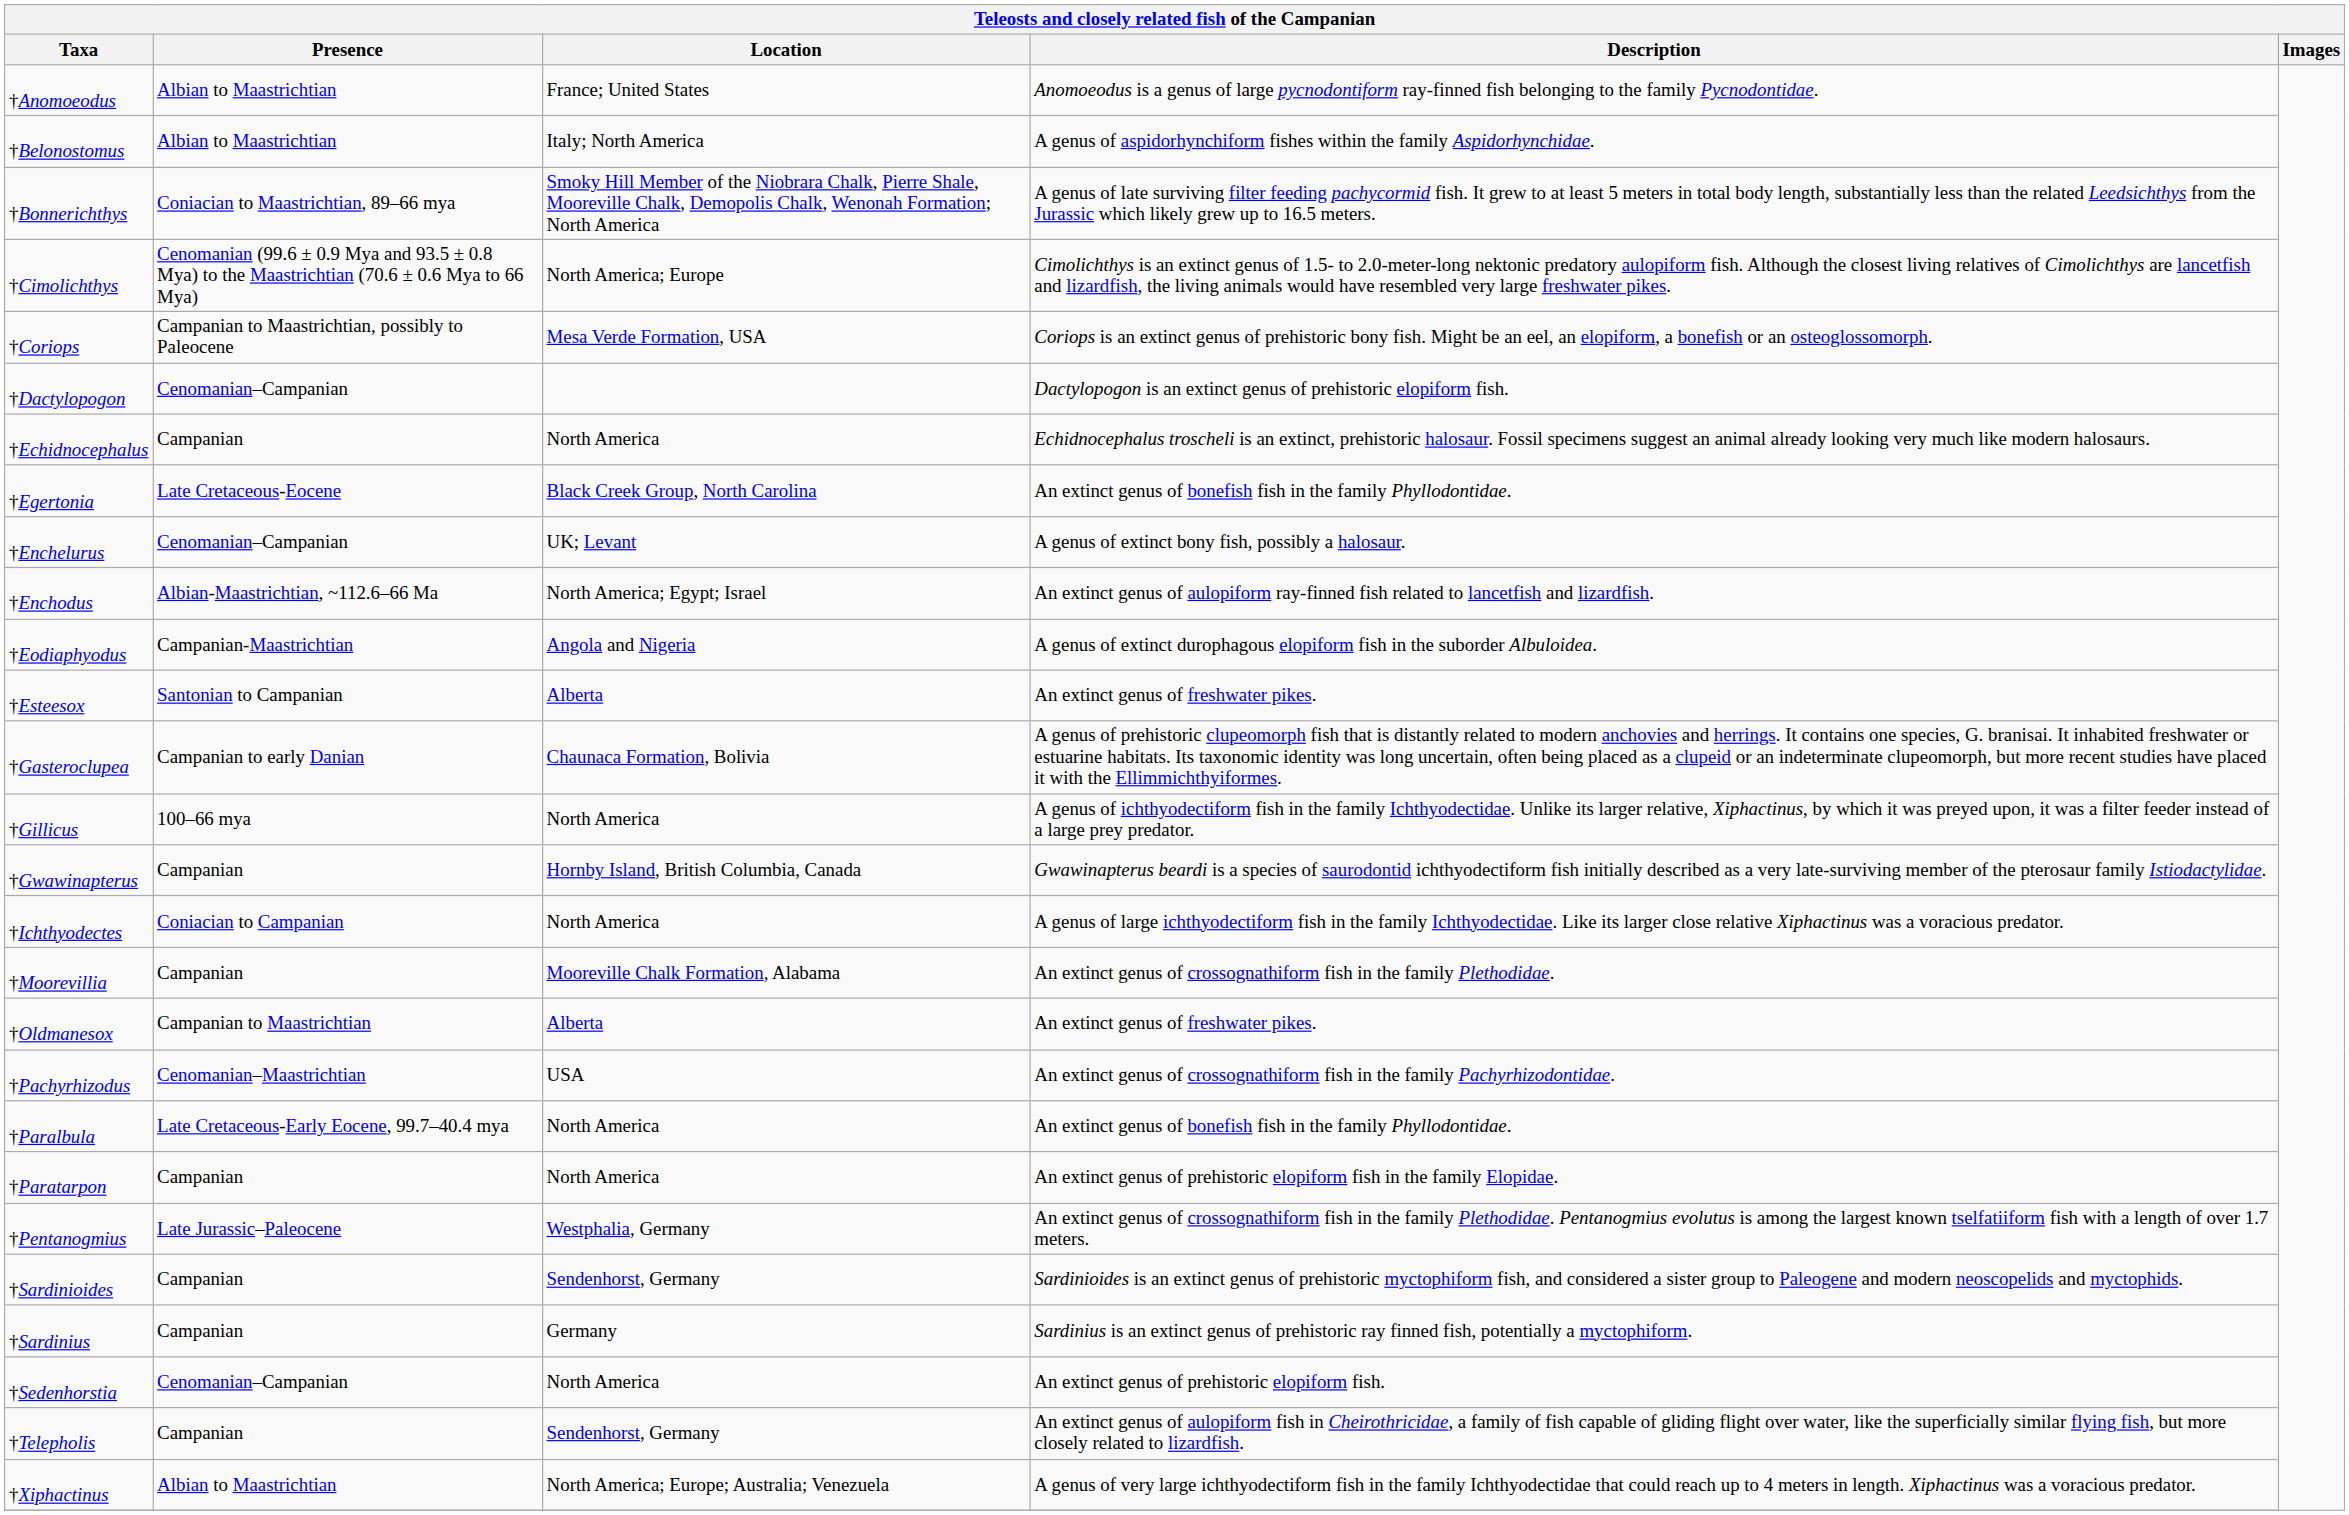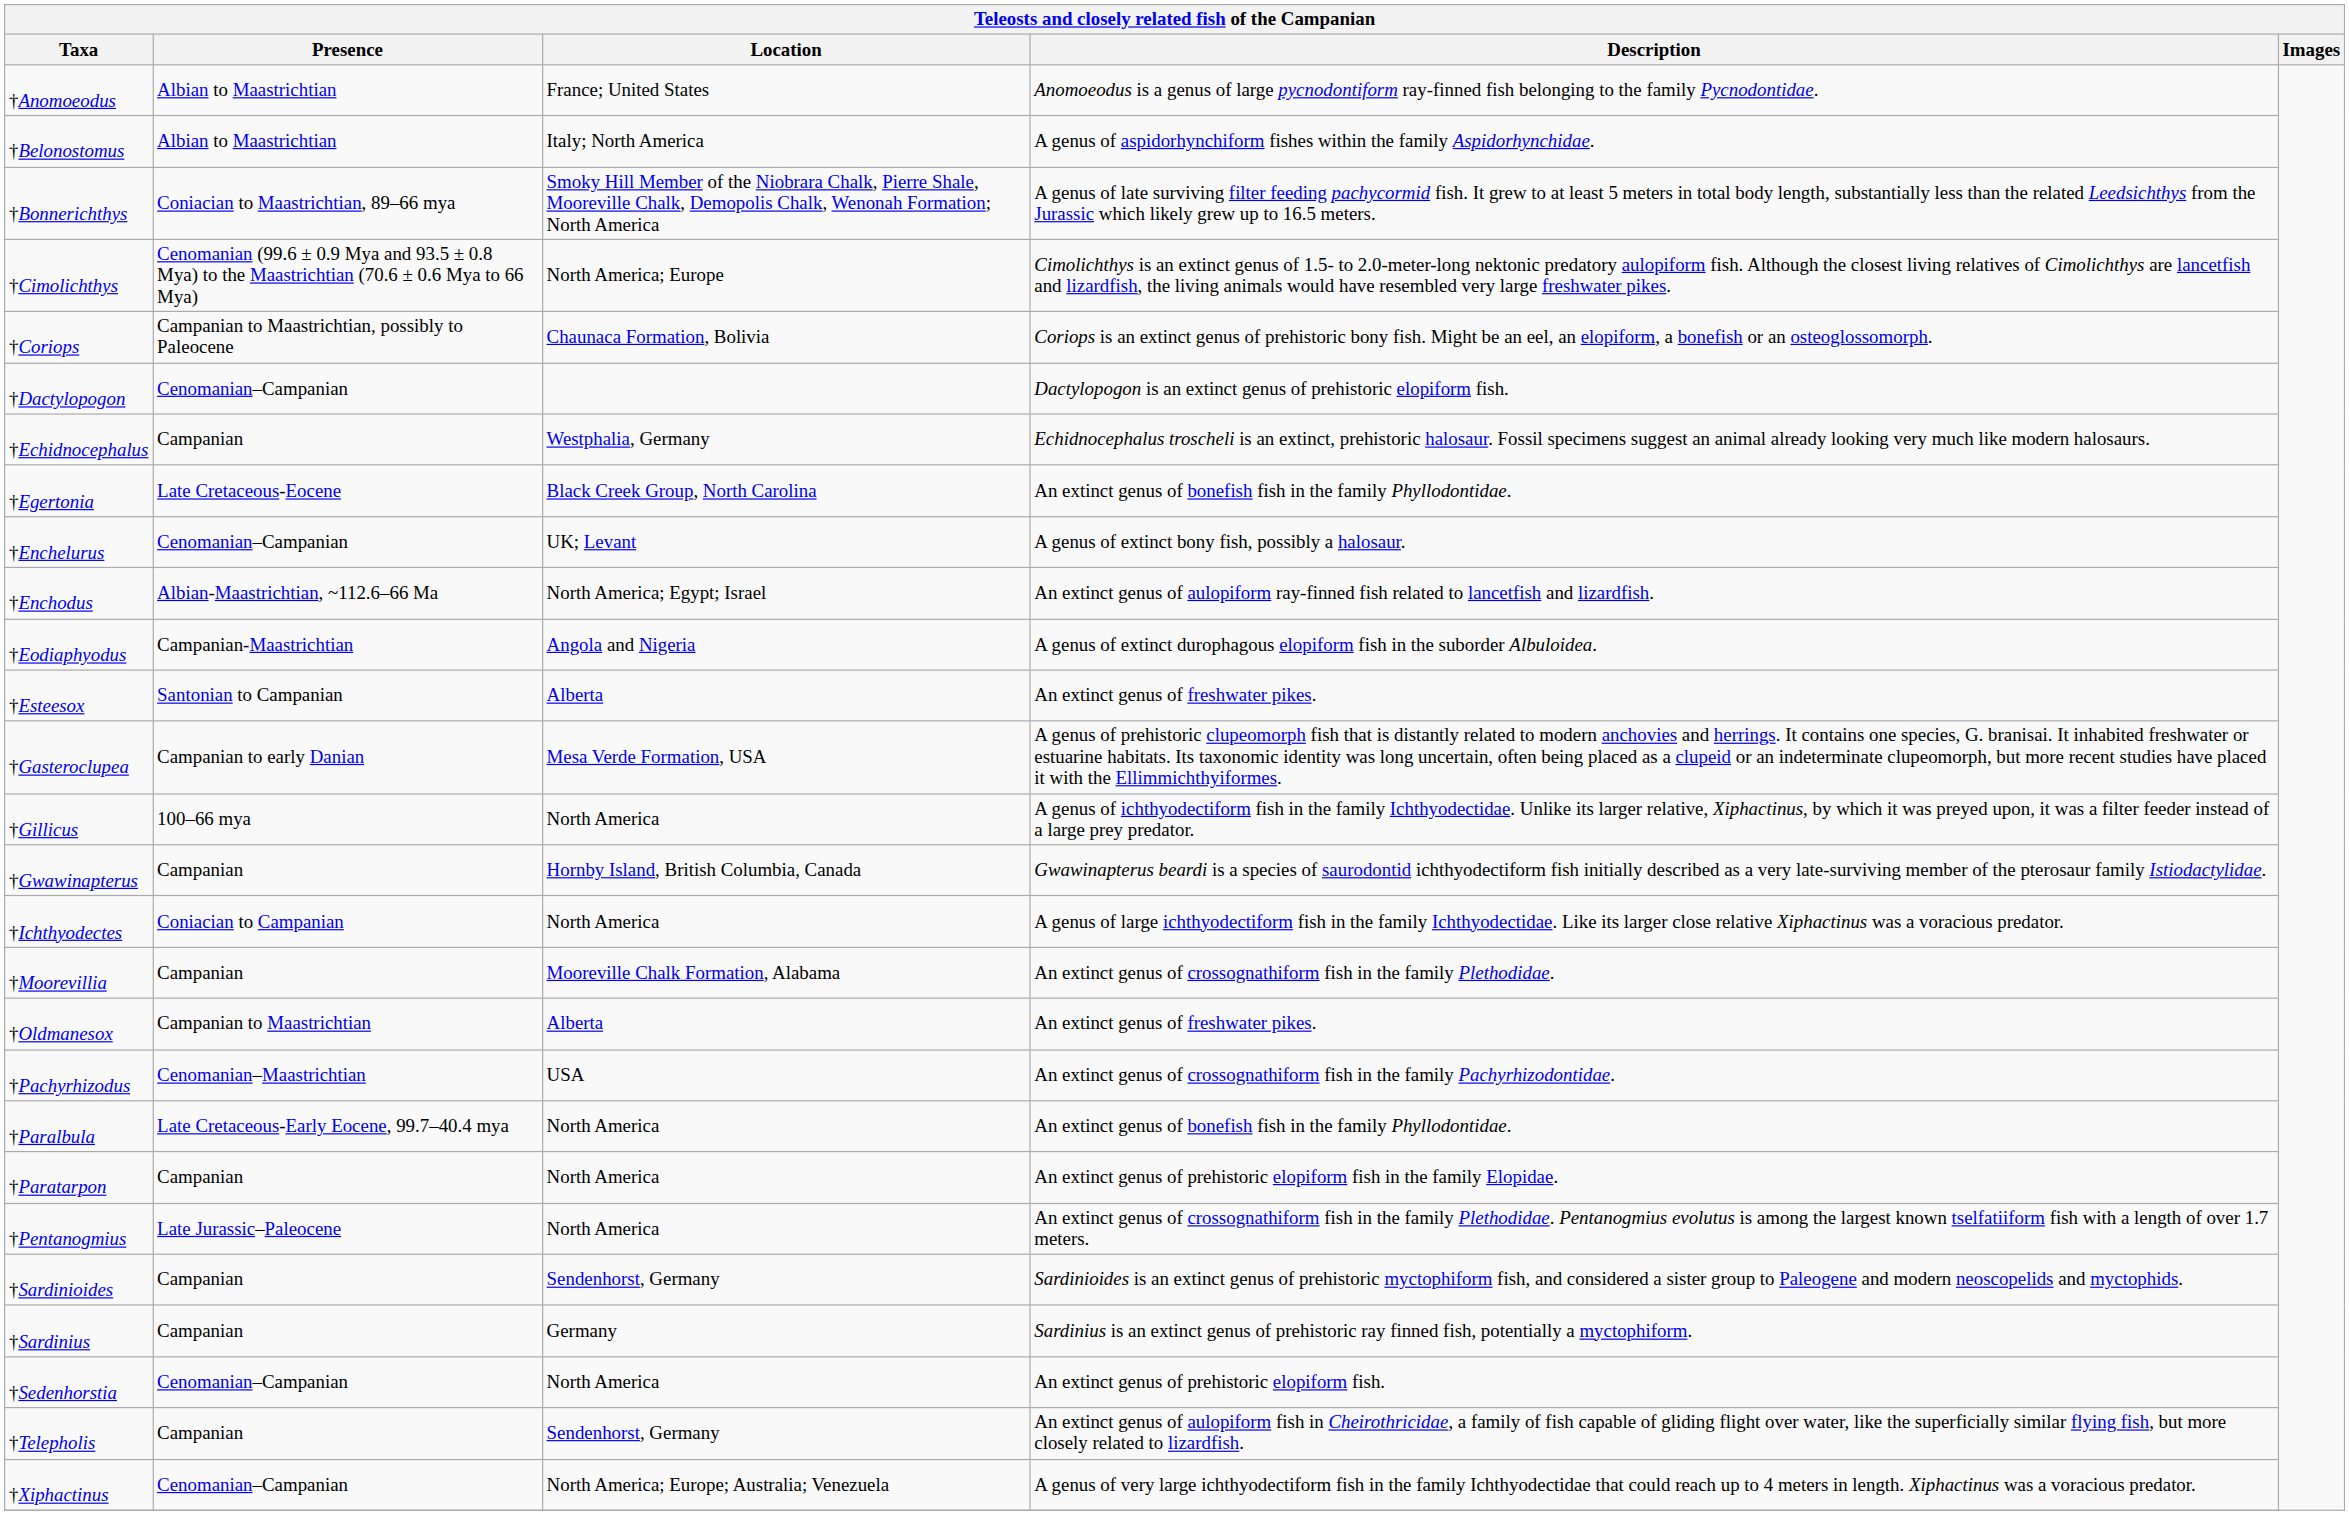†Coriops | Location: Mesa Verde Formation, USA -> Chaunaca Formation, Bolivia
†Echidnocephalus | Location: North America -> Westphalia, Germany
†Gasteroclupea | Location: Chaunaca Formation, Bolivia -> Mesa Verde Formation, USA
†Pentanogmius | Location: Westphalia, Germany -> North America
†Xiphactinus | Presence: Albian to Maastrichtian -> Cenomanian–Campanian
